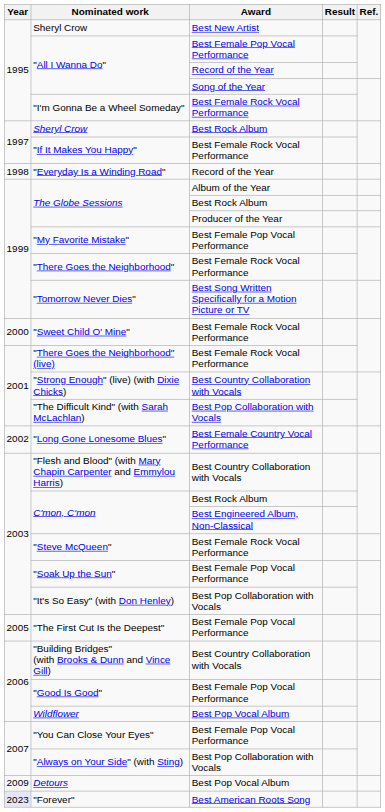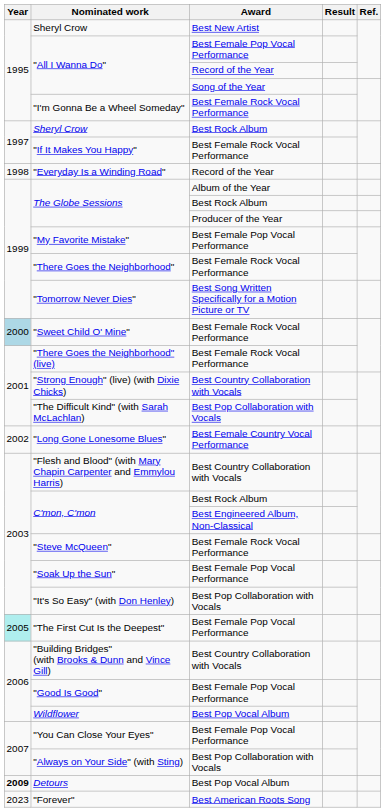"Sweet Child O' Mine" | Year: no background -> lightblue background
"The First Cut Is the Deepest" | Year: no background -> paleturquoise background
Detours | Year: normal -> bold
"Forever" | Year: lavender background -> no background
